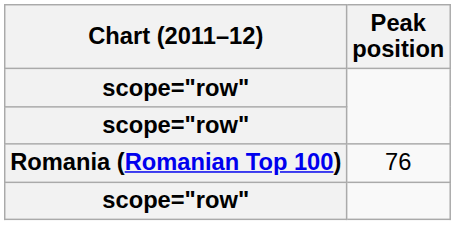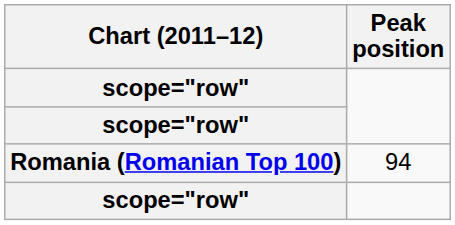Romania (Romanian Top 100) | Peak position: 76 -> 94
